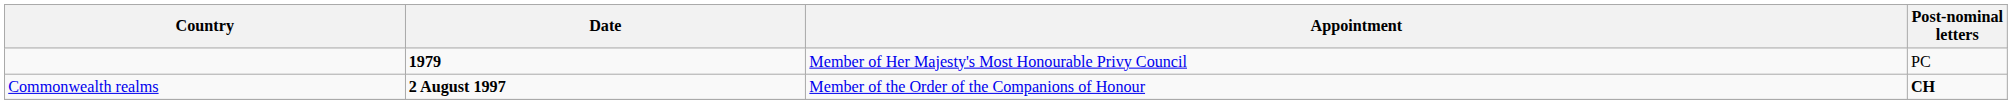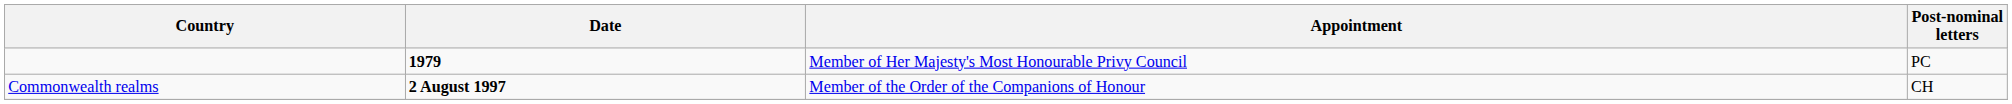Commonwealth realms | Post-nominal letters: bold -> normal
